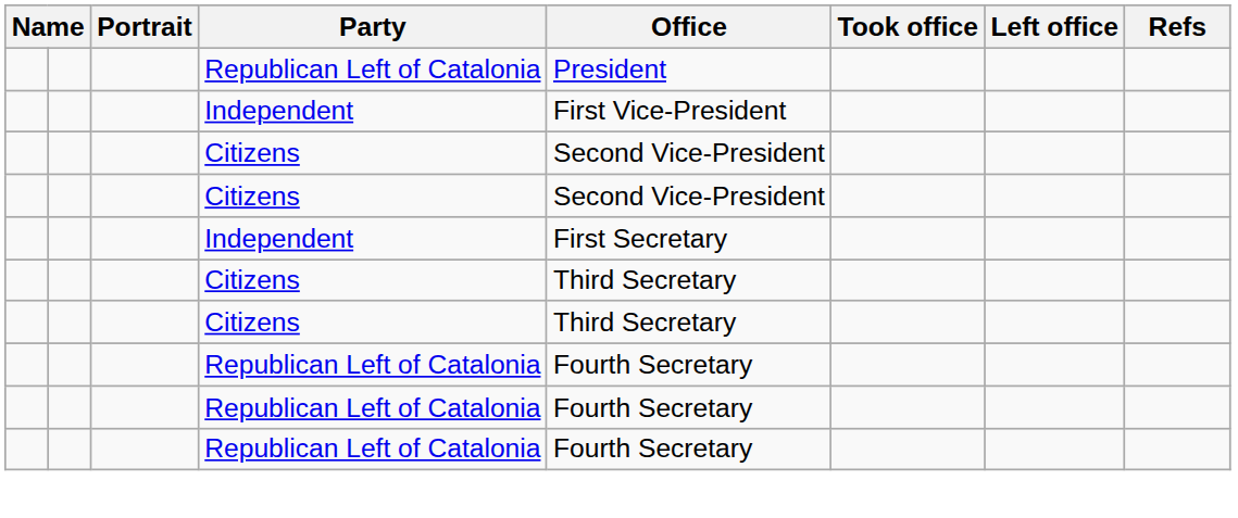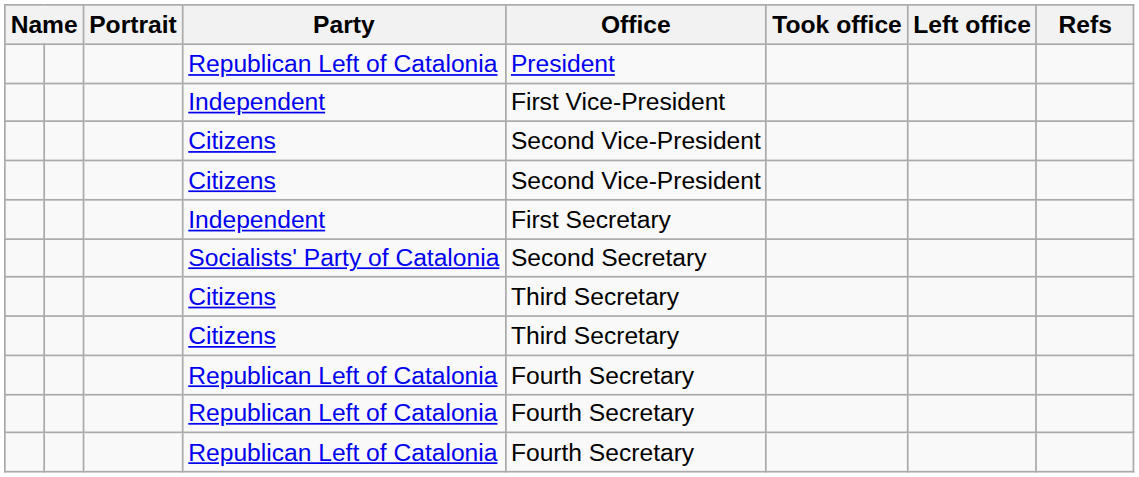+ row: Socialists' Party of Catalonia | Second Secretary
